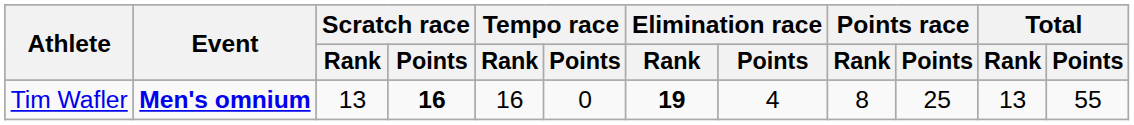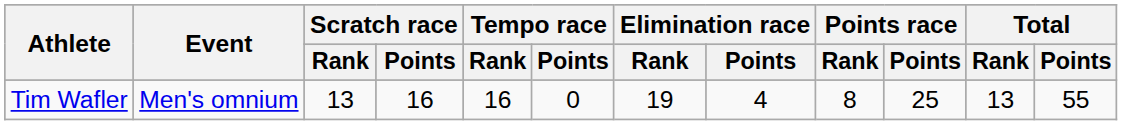Tim Wafler | Event: bold -> normal
Tim Wafler | Scratch race / Points: bold -> normal
Tim Wafler | Elimination race / Rank: bold -> normal
